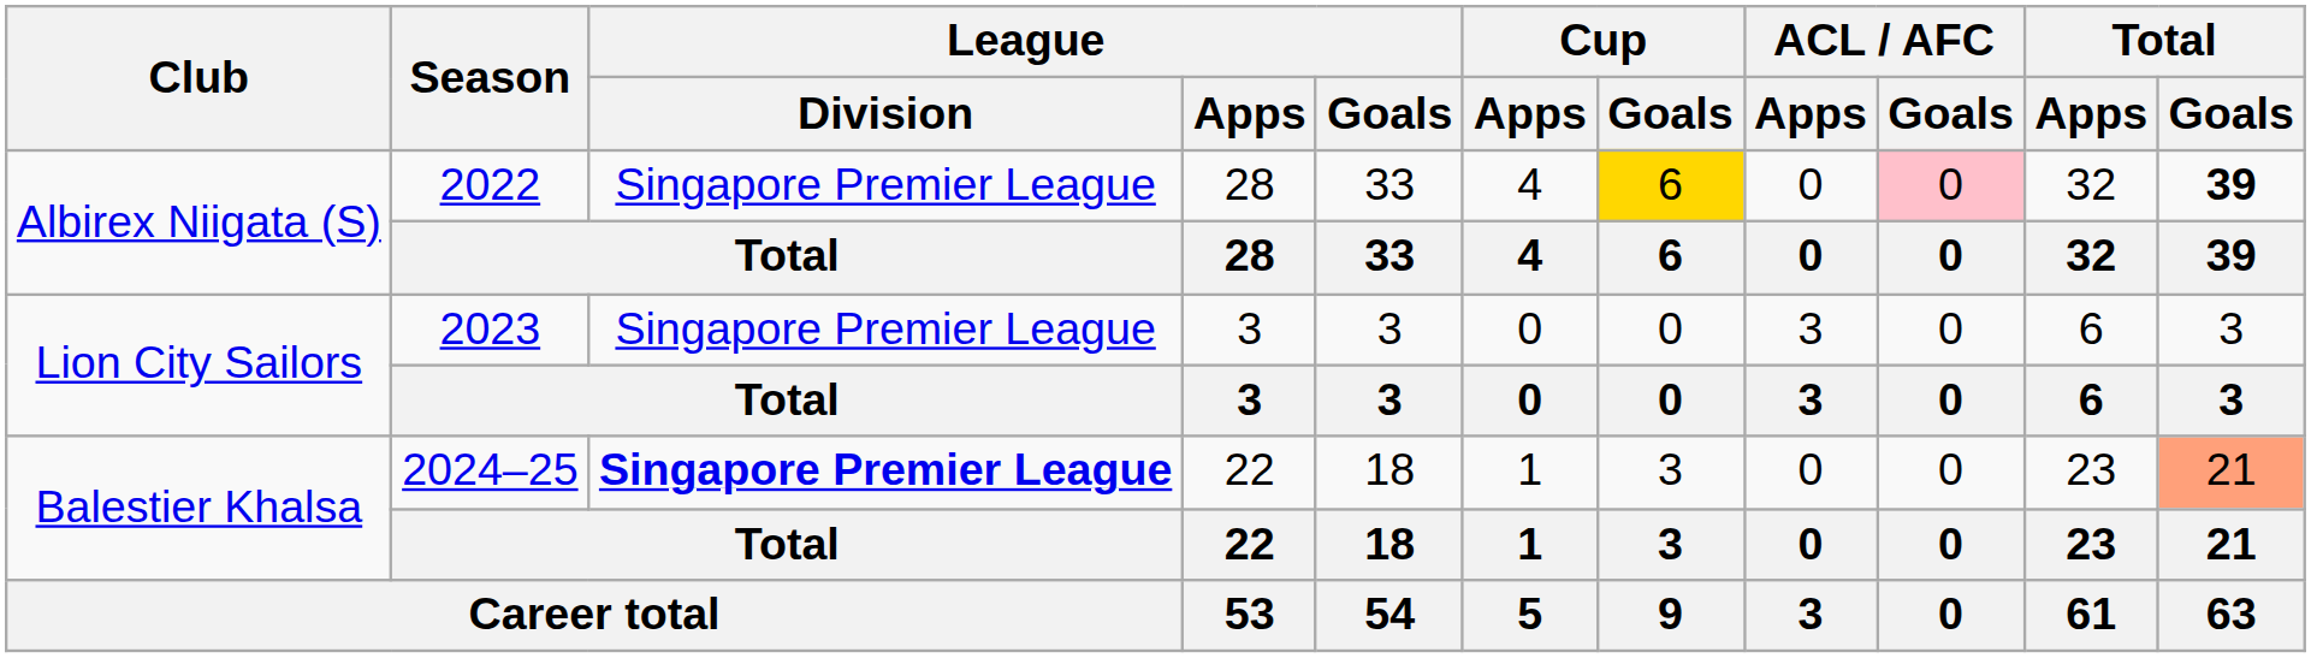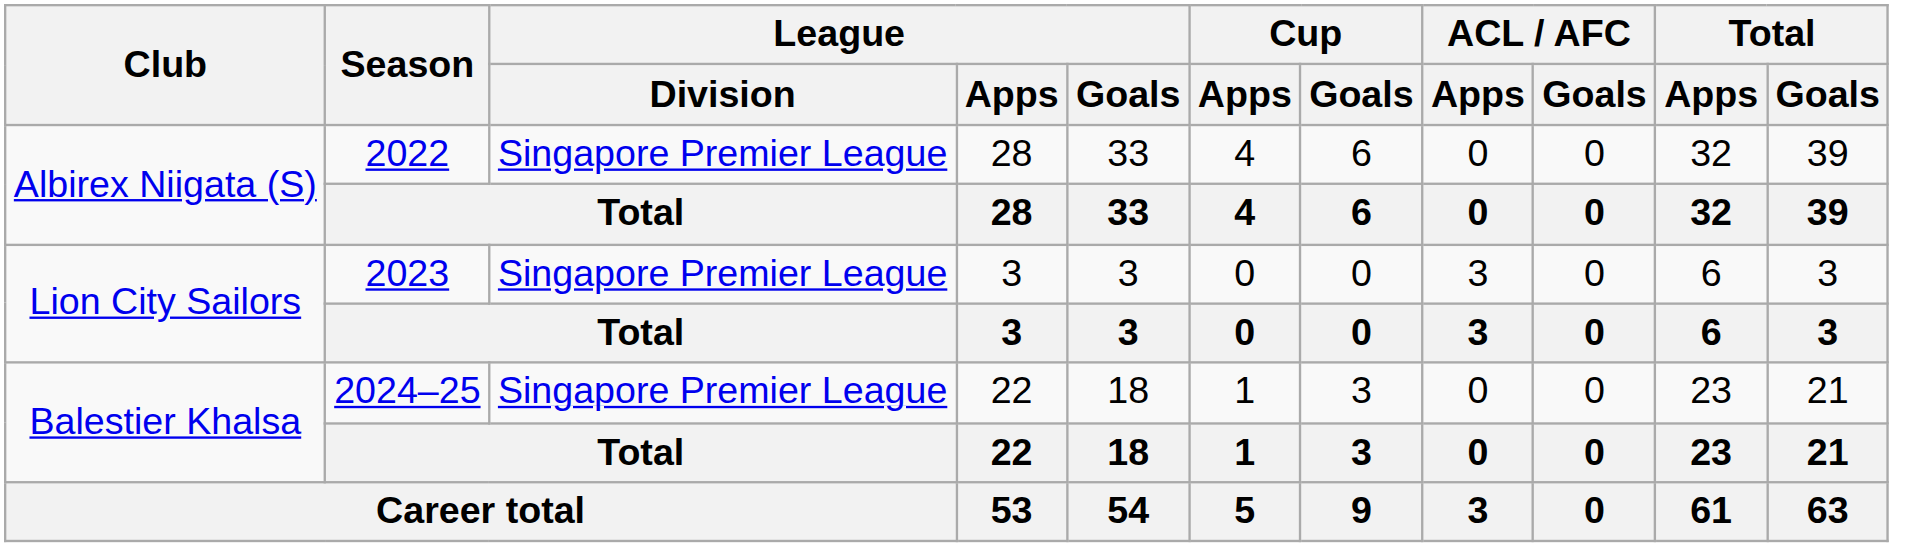Albirex Niigata (S) / 2022 | Cup / Goals: gold background -> no background
Albirex Niigata (S) / 2022 | ACL / AFC / Goals: pink background -> no background
Albirex Niigata (S) / 2022 | Total / Goals: bold -> normal
Balestier Khalsa / 2024–25 | League / Division: bold -> normal
Balestier Khalsa / 2024–25 | Total / Goals: lightsalmon background -> no background
